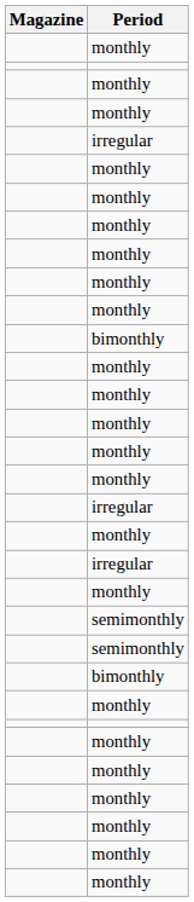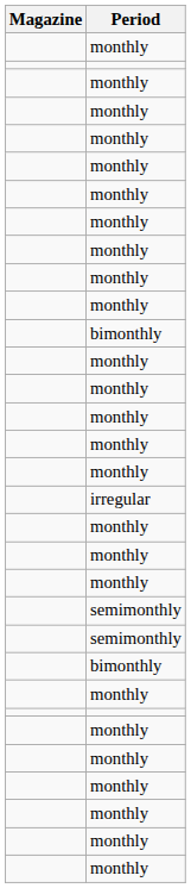row 6 | Period: irregular -> monthly
row 21 | Period: irregular -> monthly
